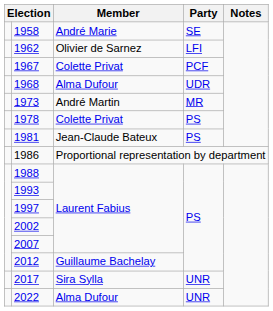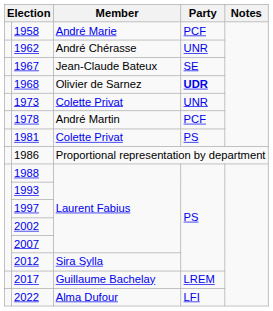1958 | Party: SE -> PCF
1962 | Member: Olivier de Sarnez -> André Chérasse
1962 | Party: LFI -> UNR
1967 | Member: Colette Privat -> Jean-Claude Bateux
1967 | Party: PCF -> SE
1968 | Member: Alma Dufour -> Olivier de Sarnez
1968 | Party: normal -> bold
1973 | Member: André Martin -> Colette Privat
1973 | Party: MR -> UNR
1978 | Member: Colette Privat -> André Martin
1978 | Party: PS -> PCF
1981 | Member: Jean-Claude Bateux -> Colette Privat
2012 | Member: Guillaume Bachelay -> Sira Sylla
2017 | Member: Sira Sylla -> Guillaume Bachelay
2017 | Party: UNR -> LREM
2022 | Party: UNR -> LFI
